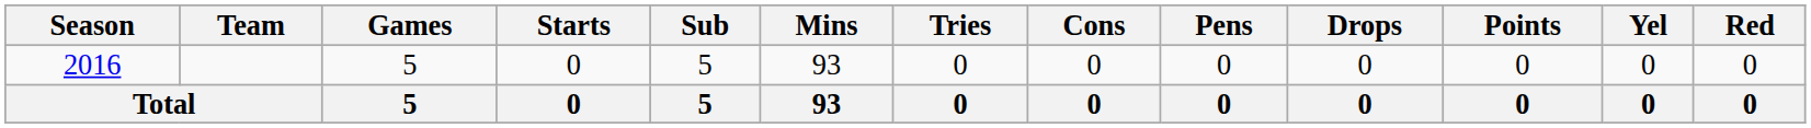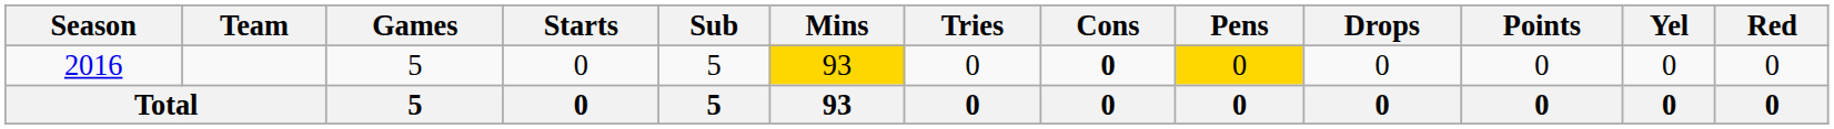2016 | Mins: no background -> gold background
2016 | Cons: normal -> bold
2016 | Pens: no background -> gold background
